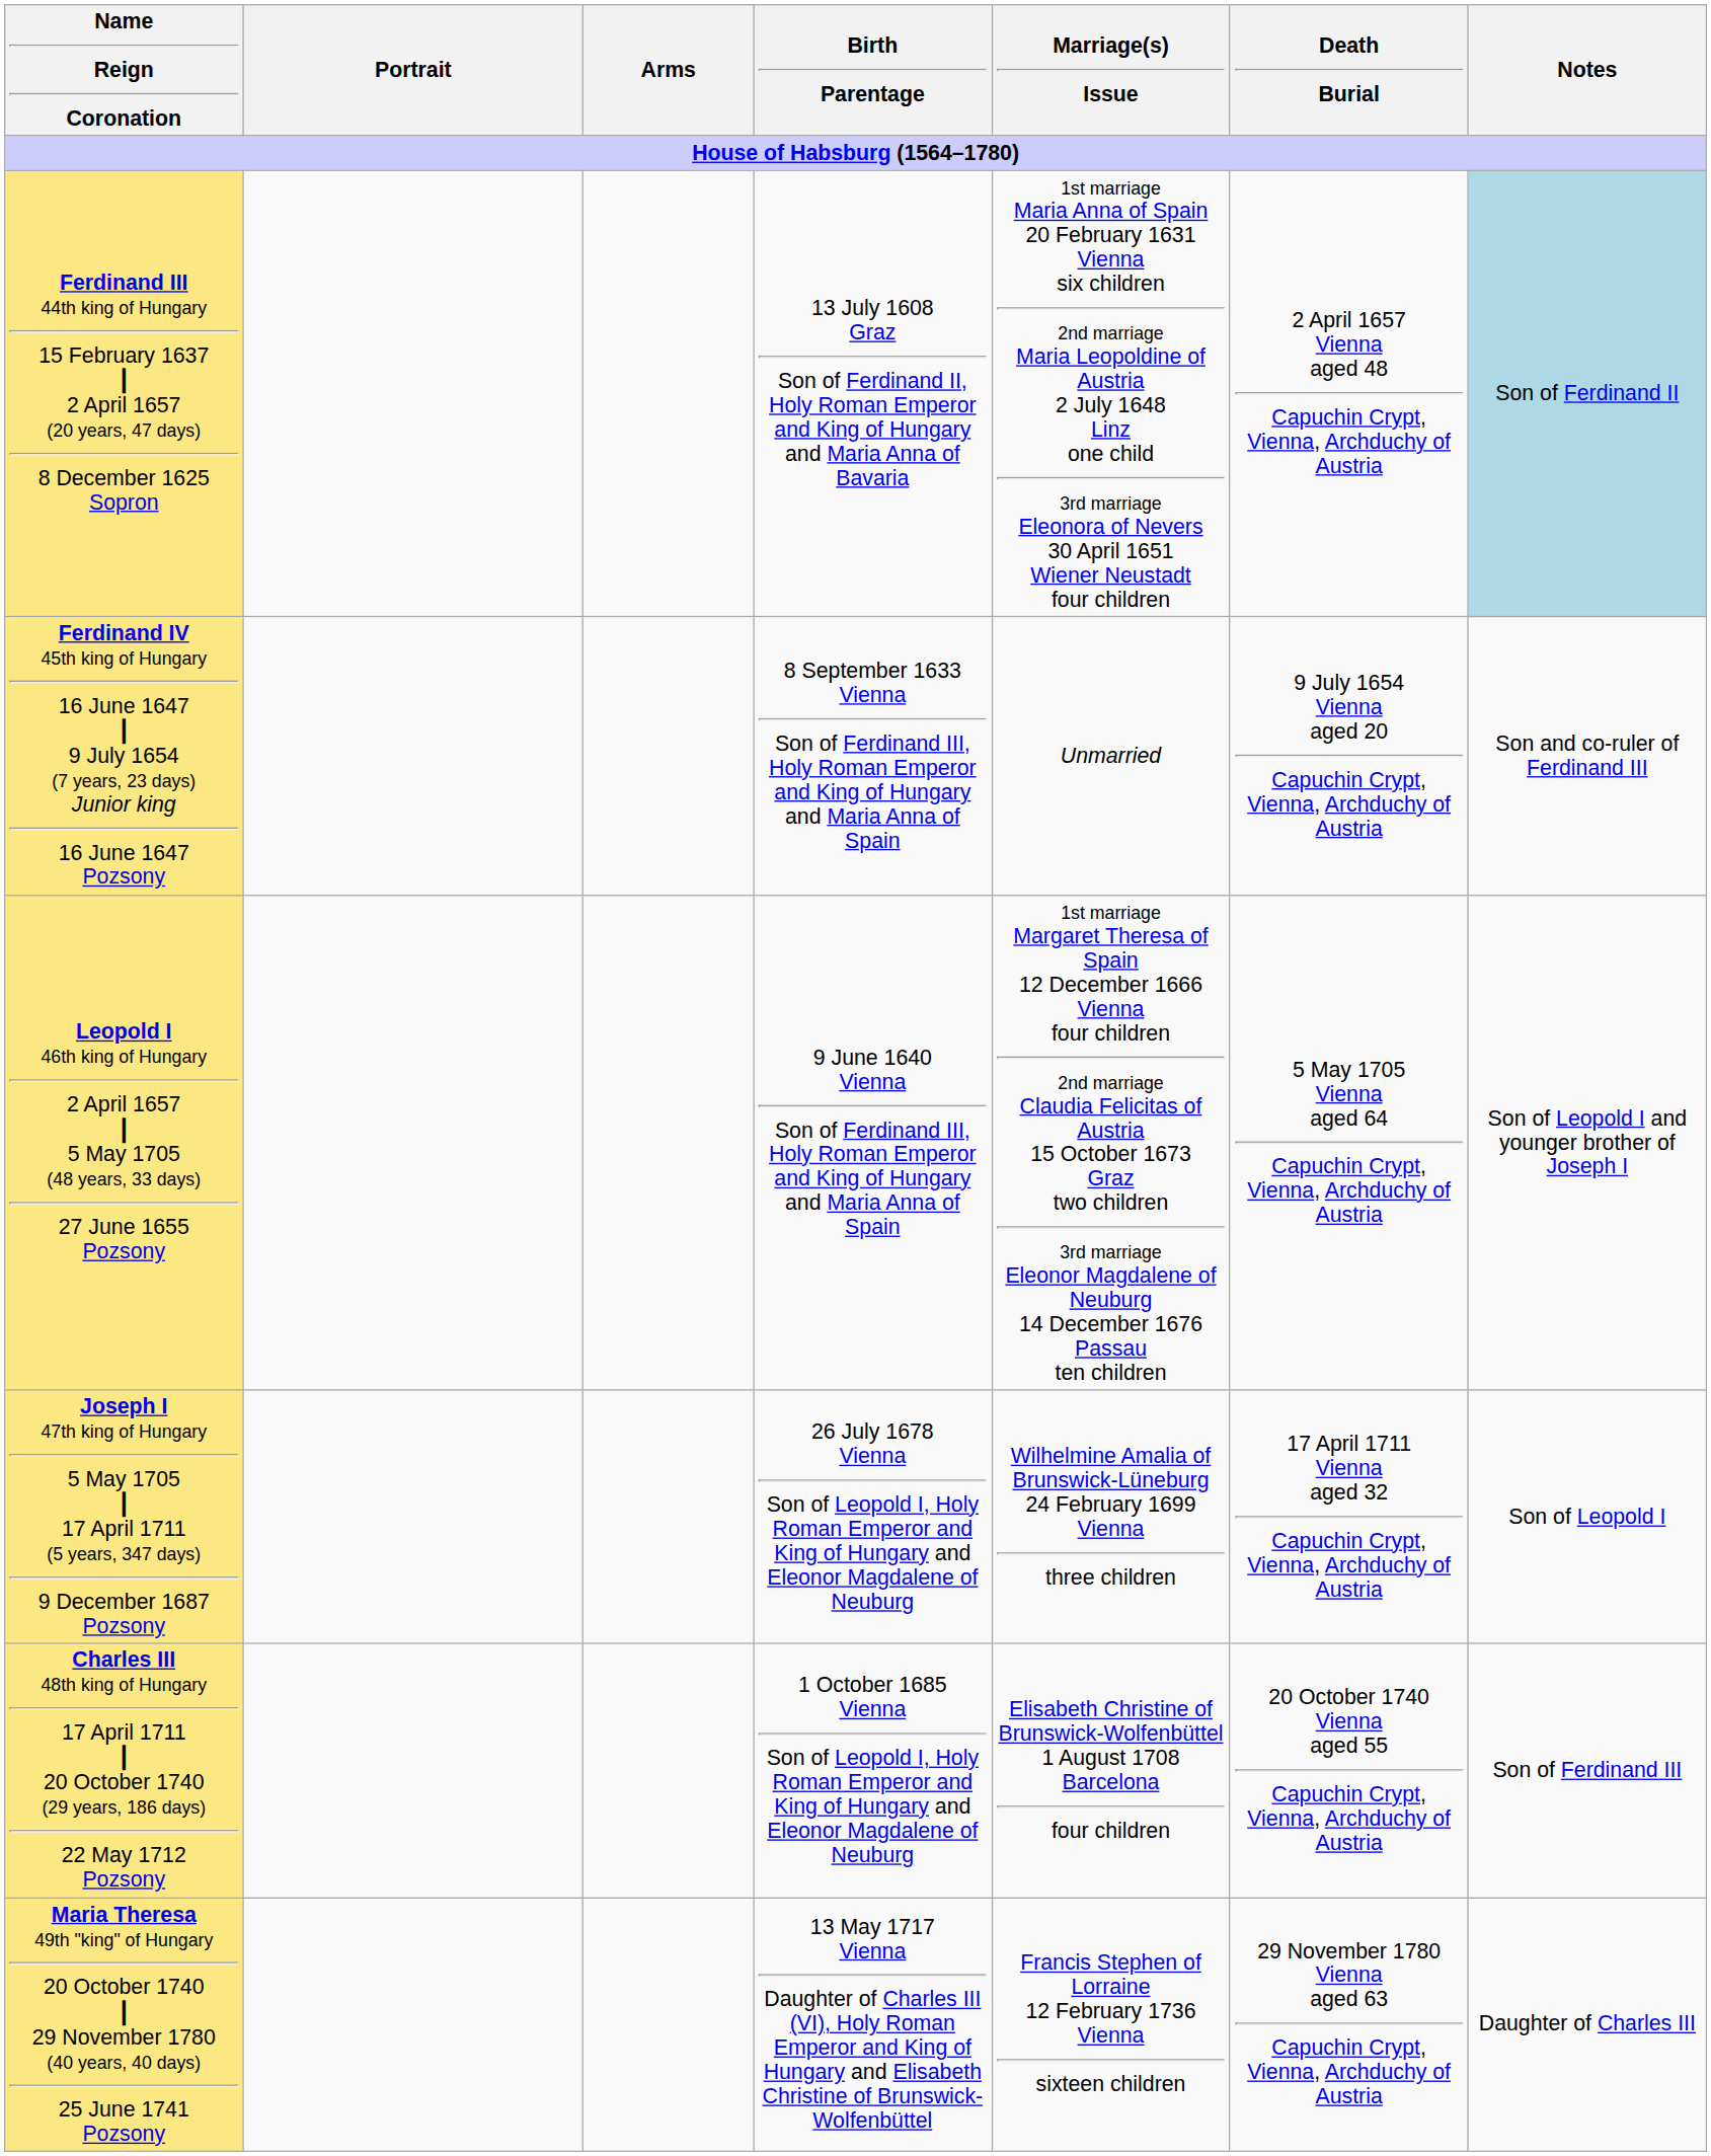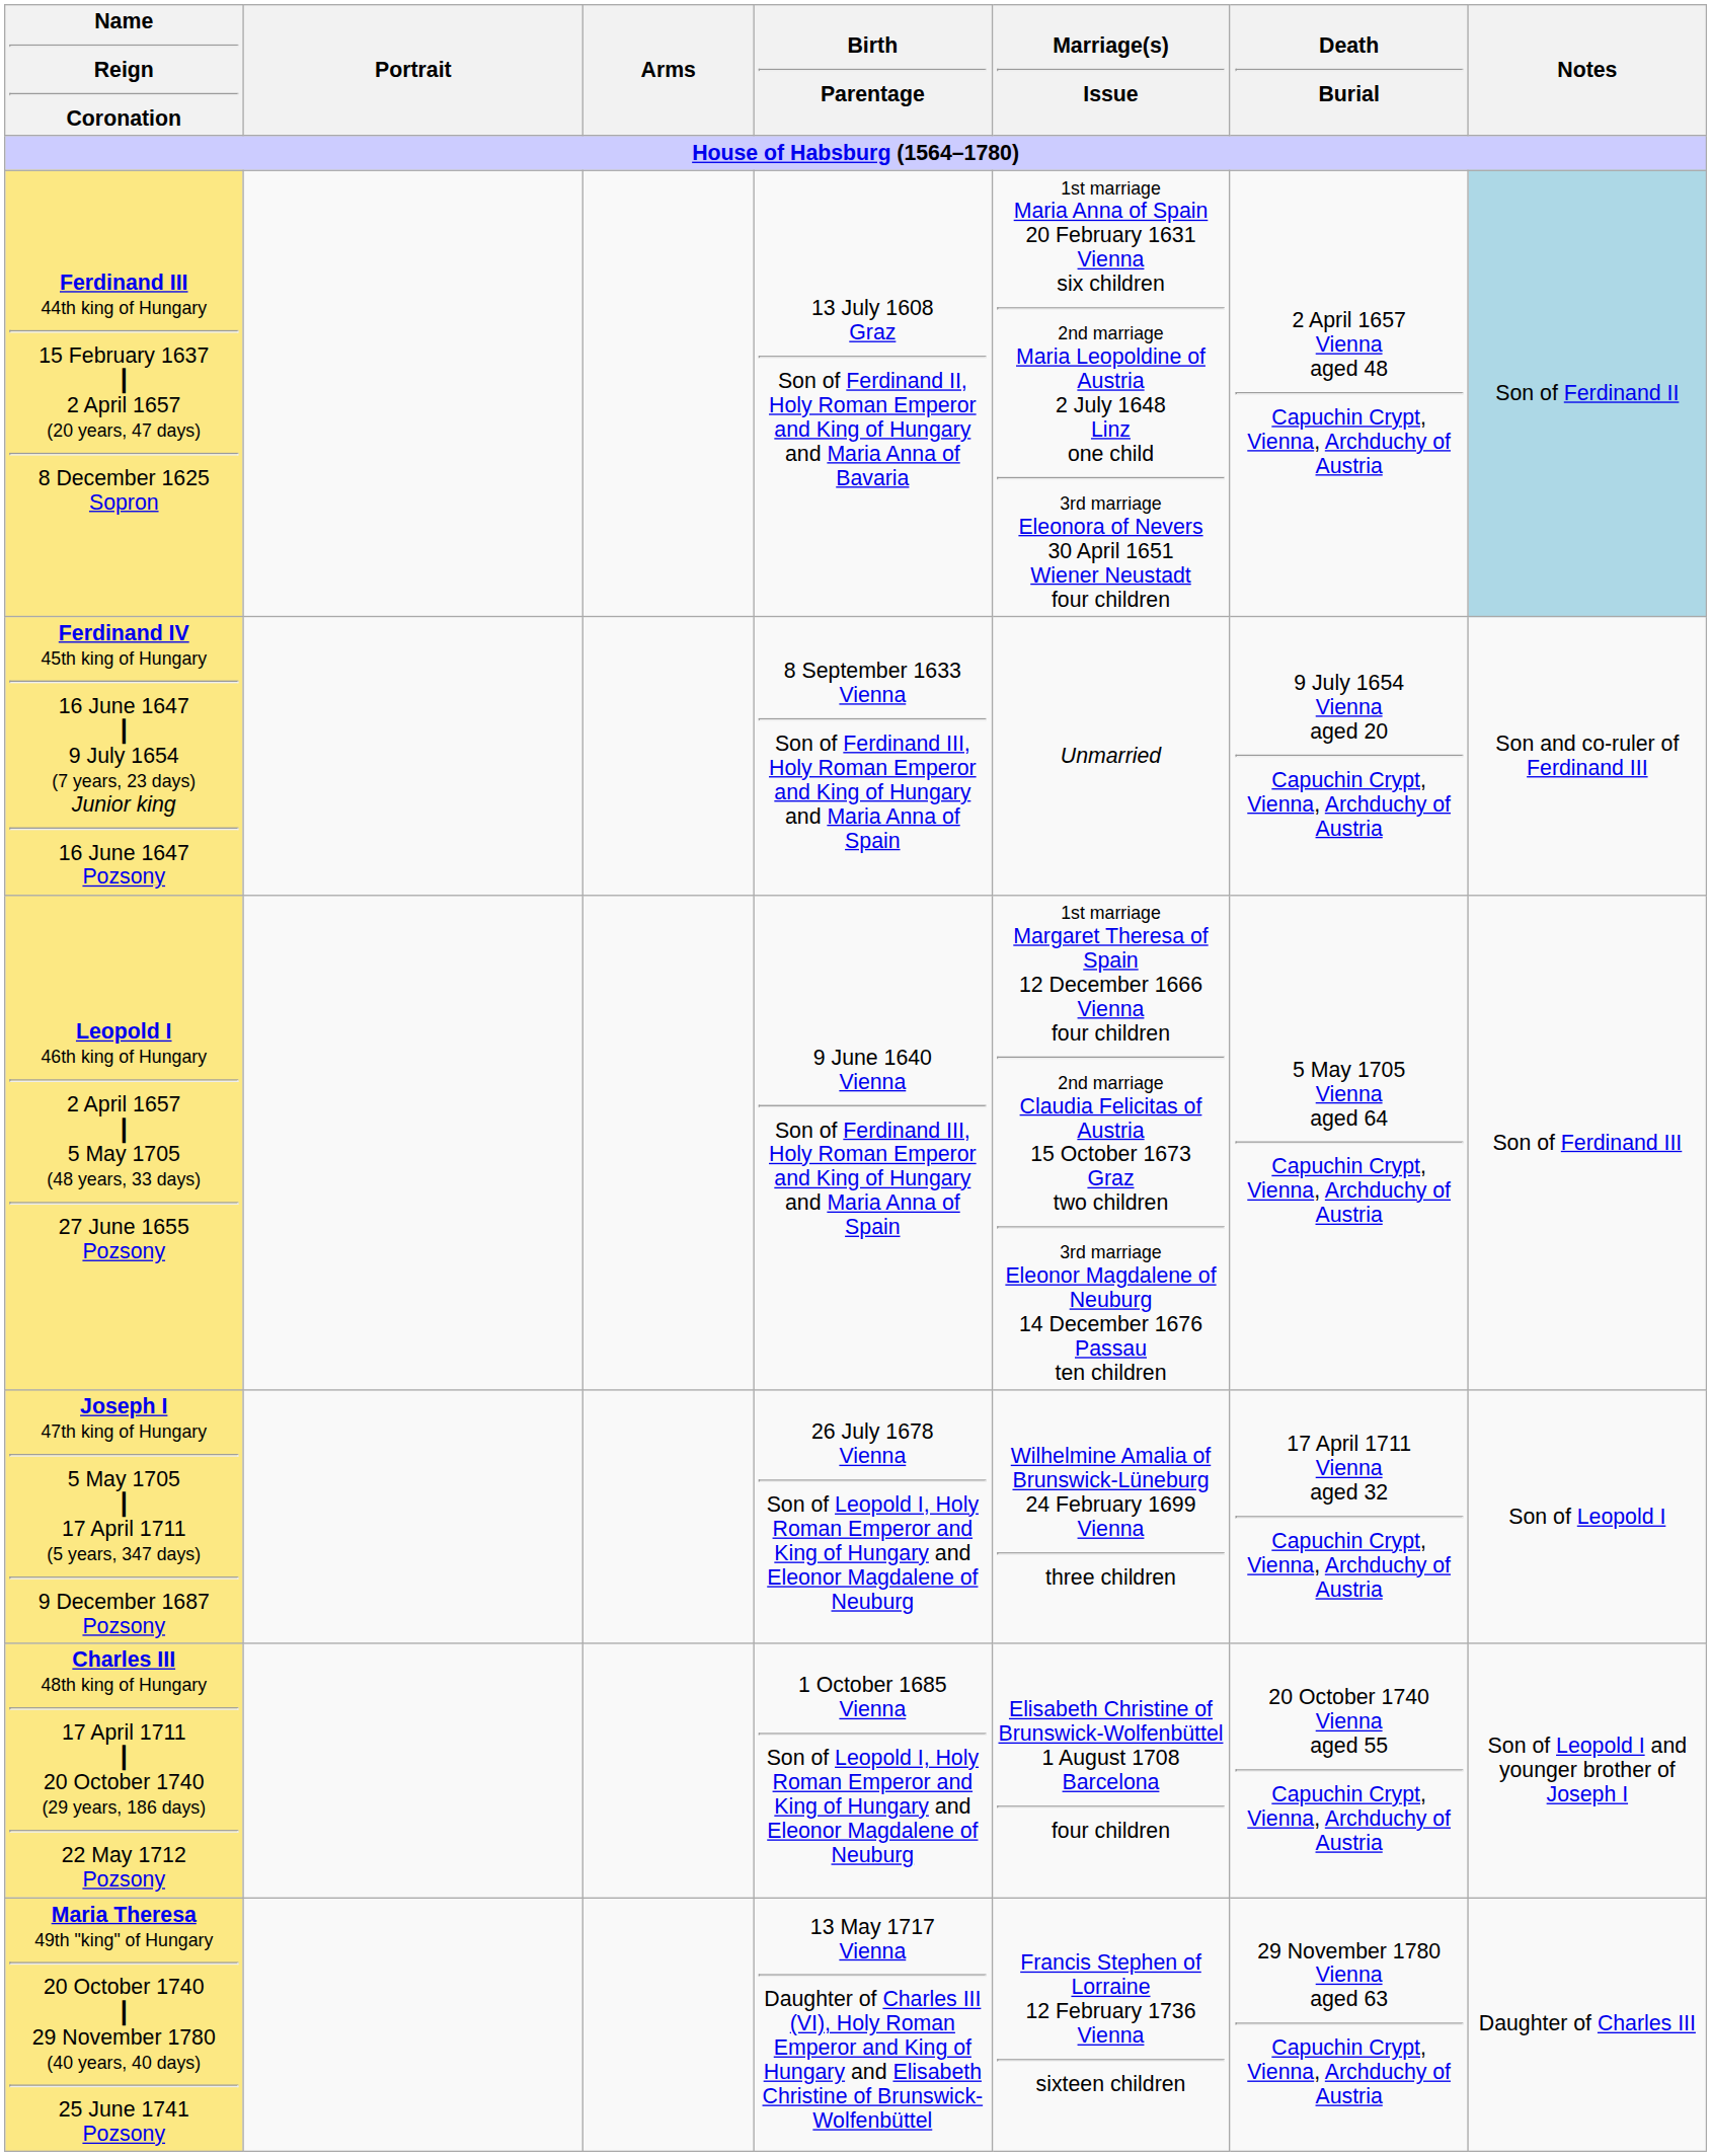row 5 | Notes: Son of Leopold I and younger brother of Joseph I -> Son of Ferdinand III
row 7 | Notes: Son of Ferdinand III -> Son of Leopold I and younger brother of Joseph I
